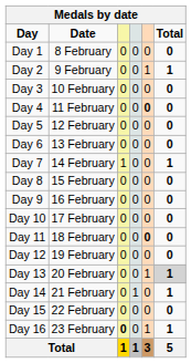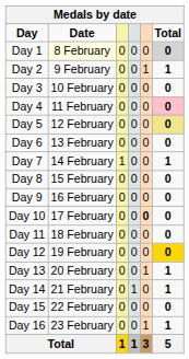Day 1 | Date: no background -> lightyellow background
Day 1 | Total: no background -> lightgrey background
Day 4 | column 5: bold -> normal
Day 4 | Total: no background -> pink background
Day 5 | Total: no background -> khaki background
Day 10 | column 5: normal -> bold
Day 11 | column 5: bold -> normal
Day 12 | Total: no background -> gold background
Day 13 | Total: lightgrey background -> no background
Day 16 | column 3: bold -> normal
